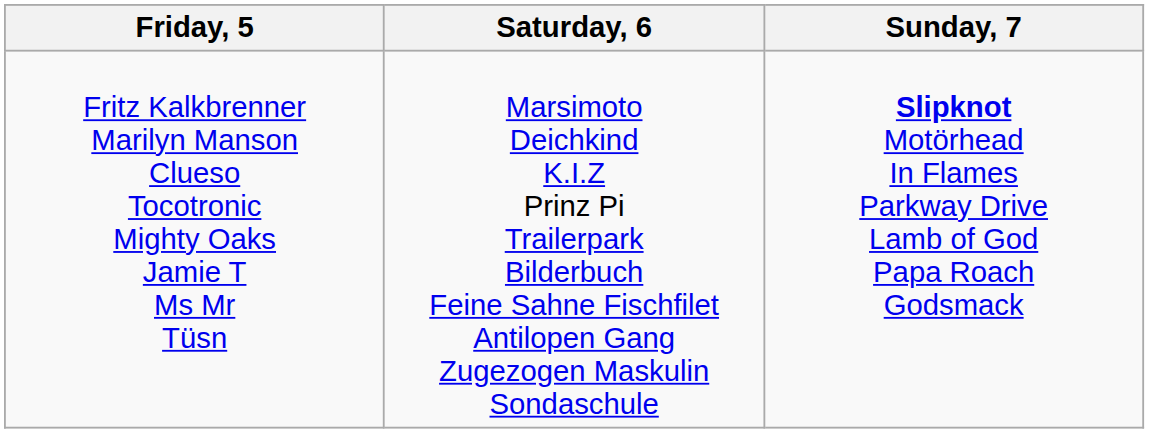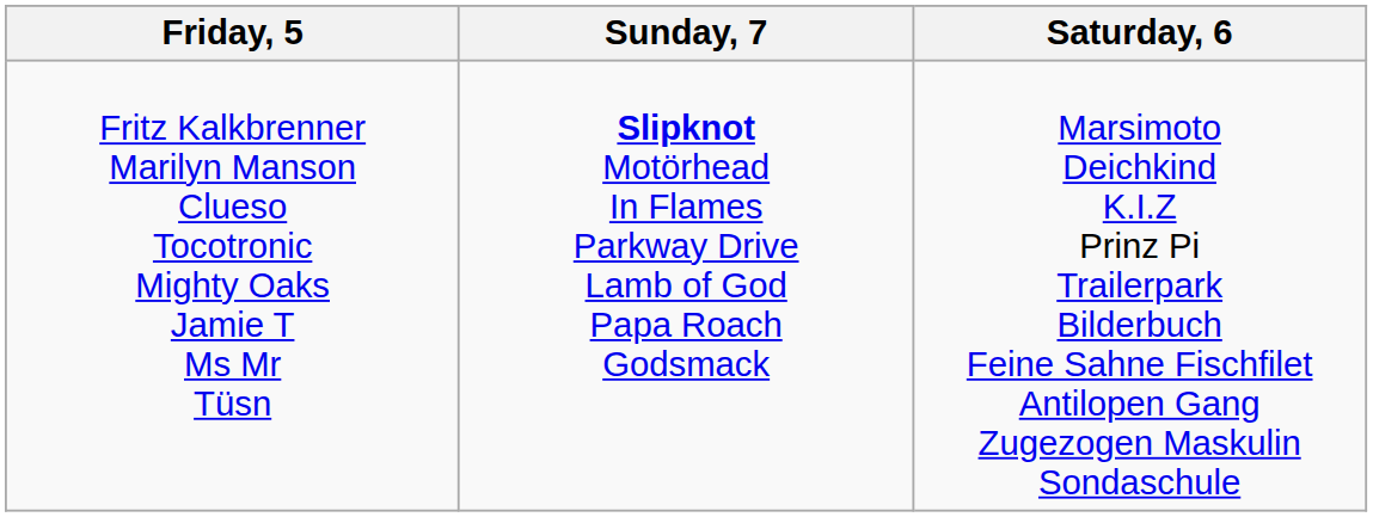columns swapped: Saturday, 6 <-> Sunday, 7
